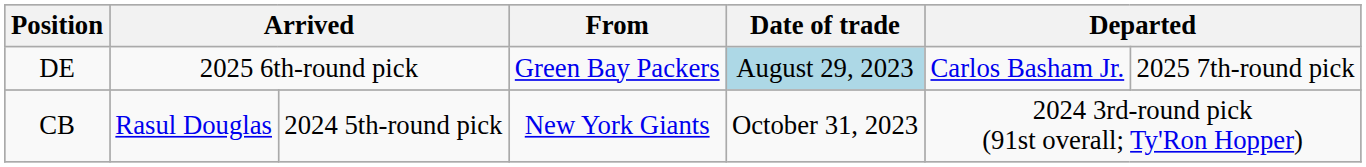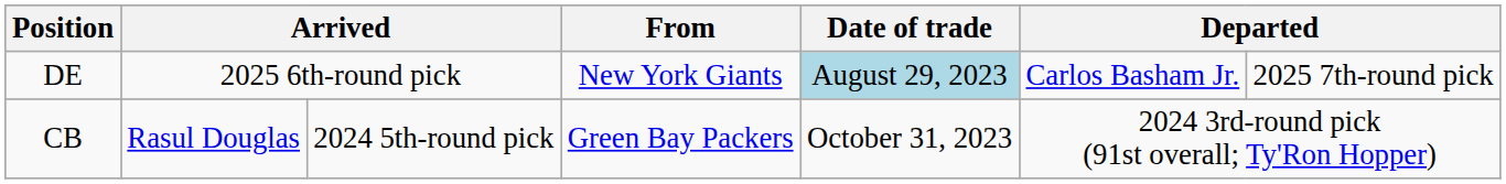DE | From: Green Bay Packers -> New York Giants
CB | From: New York Giants -> Green Bay Packers
